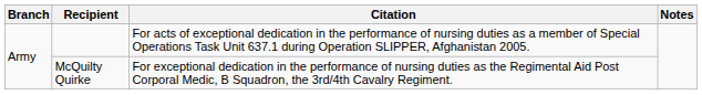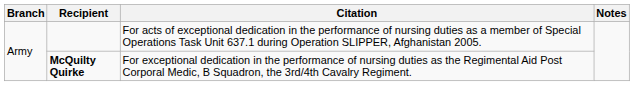McQuilty Quirke | Recipient: normal -> bold
